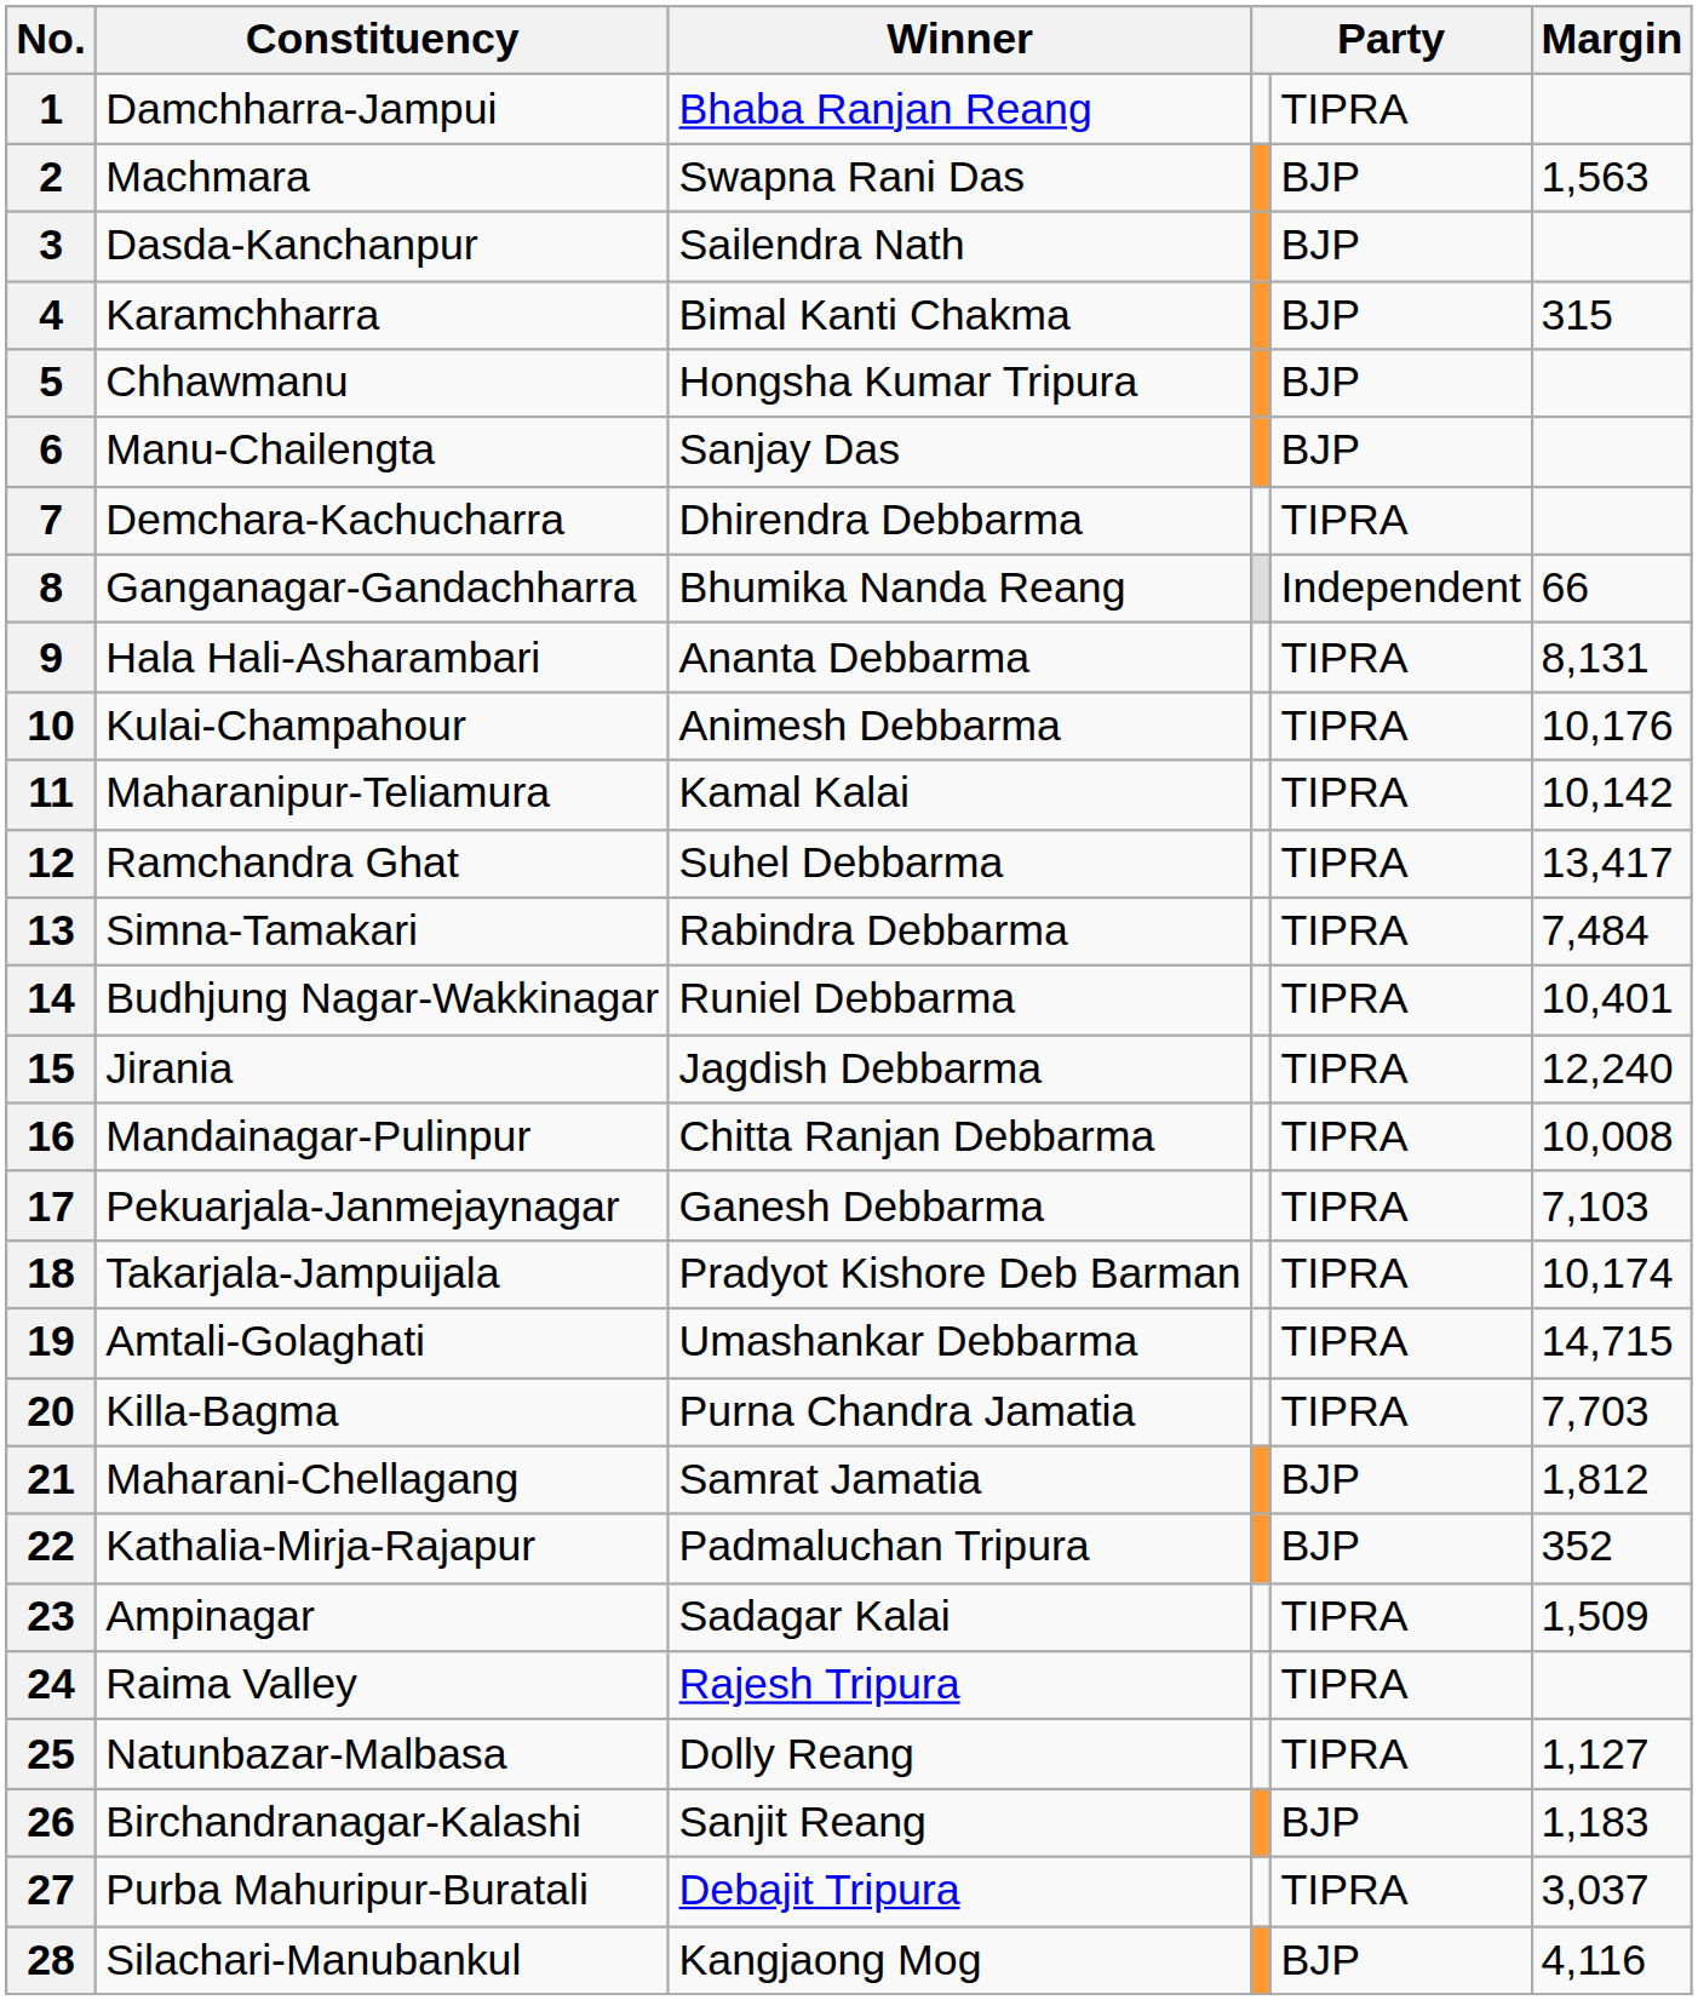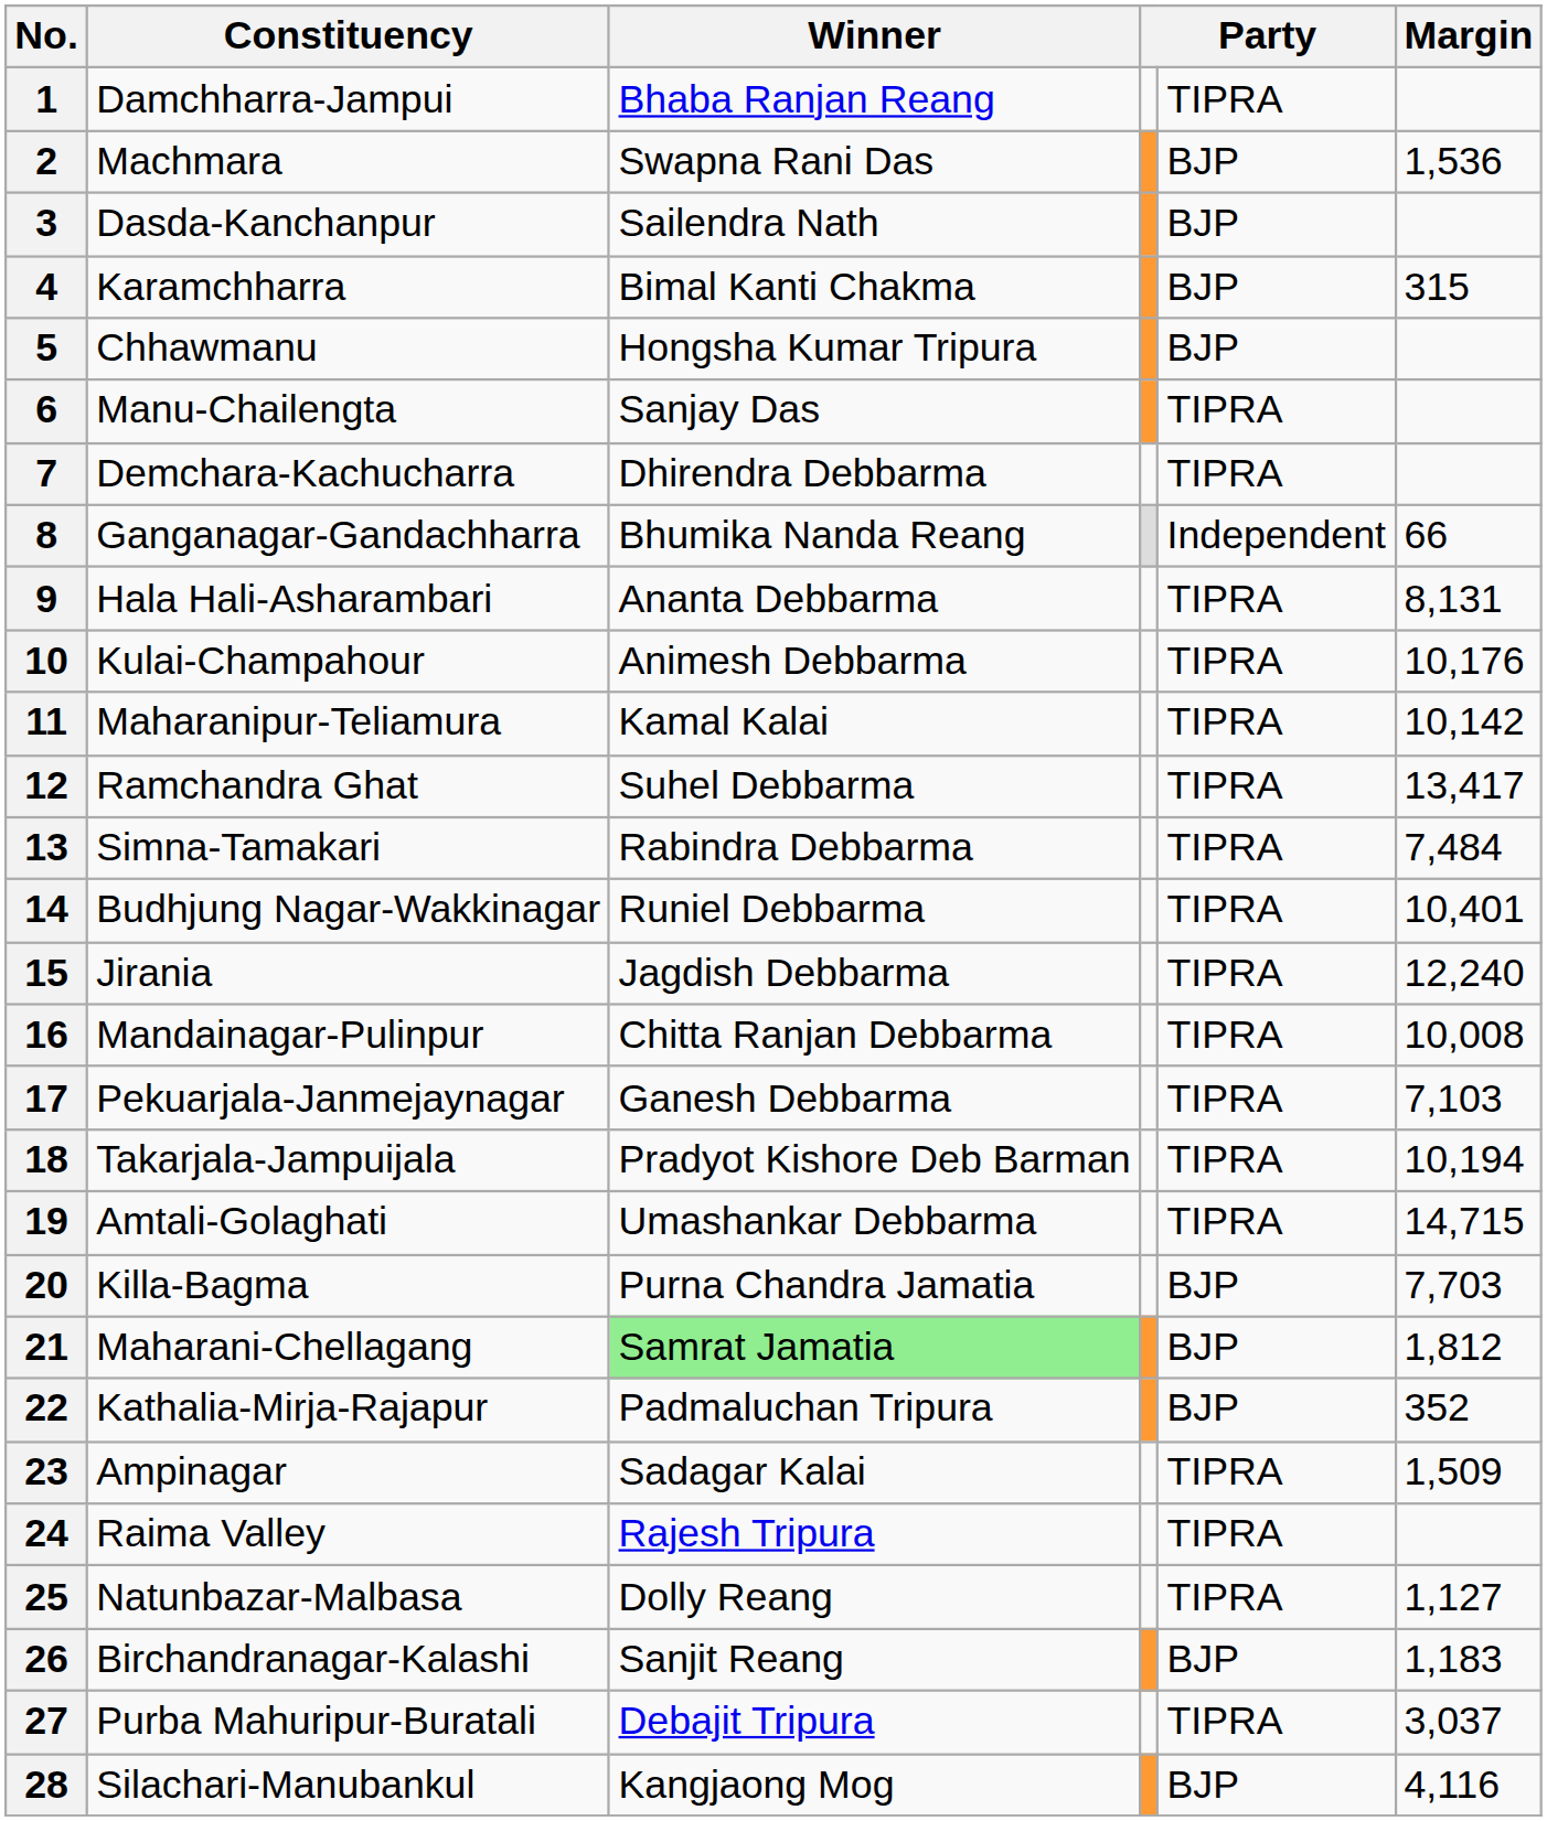2 | Margin: 1,563 -> 1,536
6 | column 5: BJP -> TIPRA
18 | Margin: 10,174 -> 10,194
20 | column 5: TIPRA -> BJP
21 | Winner: no background -> lightgreen background
